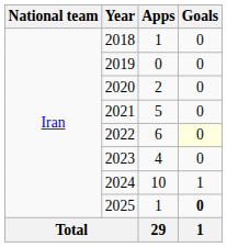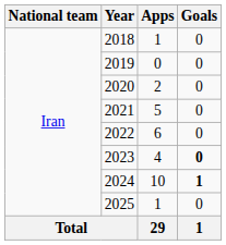2022 | Goals: lightyellow background -> no background
2023 | Goals: normal -> bold
2024 | Goals: normal -> bold
2025 | Goals: bold -> normal
